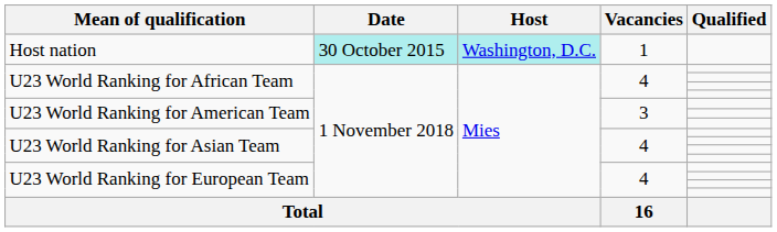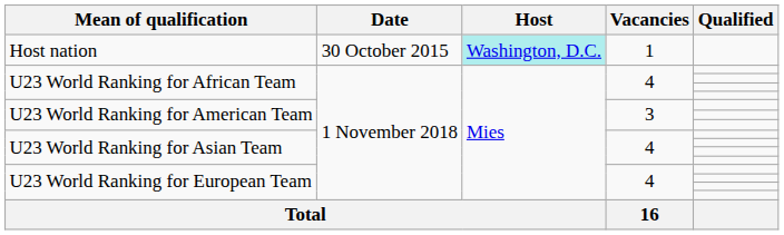Host nation | Date: paleturquoise background -> no background
